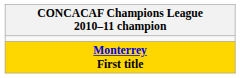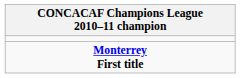row 3 | column 1: gold background -> no background
